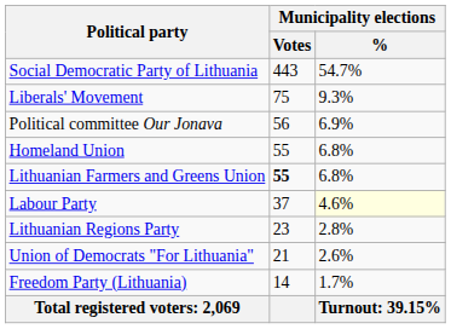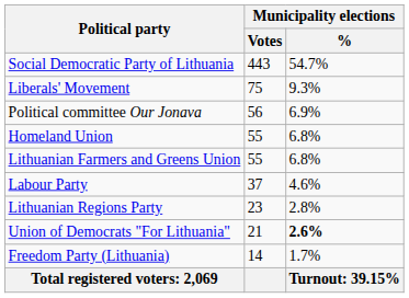Lithuanian Farmers and Greens Union | Municipality elections / Votes: bold -> normal
Labour Party | Municipality elections / %: lightyellow background -> no background
Union of Democrats "For Lithuania" | Municipality elections / %: normal -> bold
